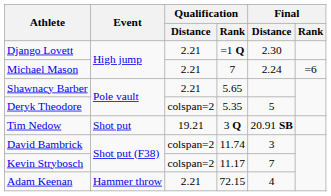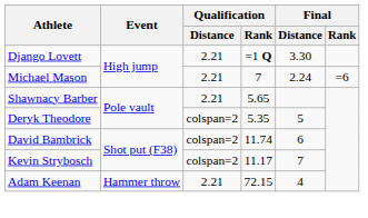Django Lovett | Final / Distance: 2.30 -> 3.30
- row: Tim Nedow | Shot put | 19.21 | 3 Q | 20.91 SB
David Bambrick | Final / Distance: 3 -> 6
